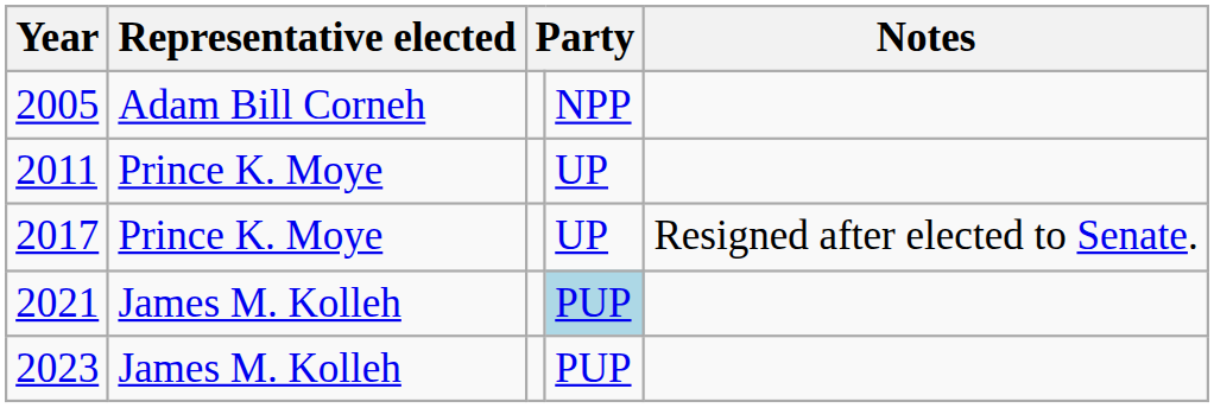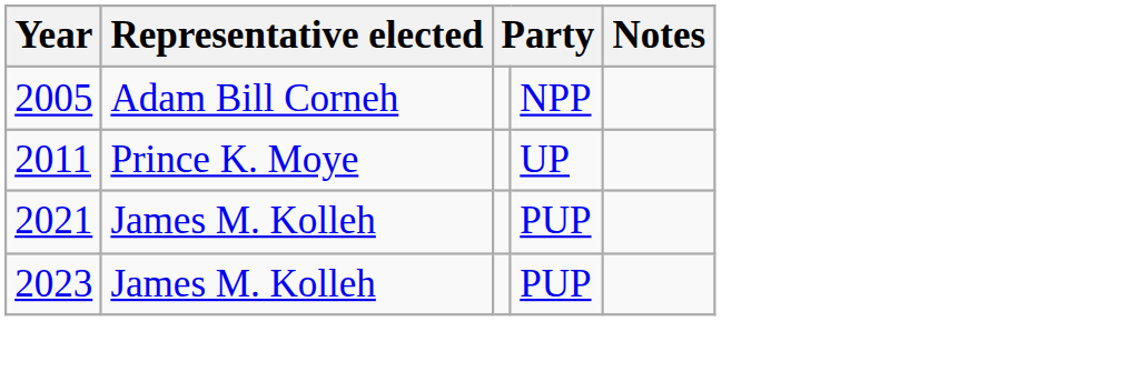- row: 2017 | Prince K. Moye | UP | Resigned after elected to Senate.
2021 | column 4: lightblue background -> no background
